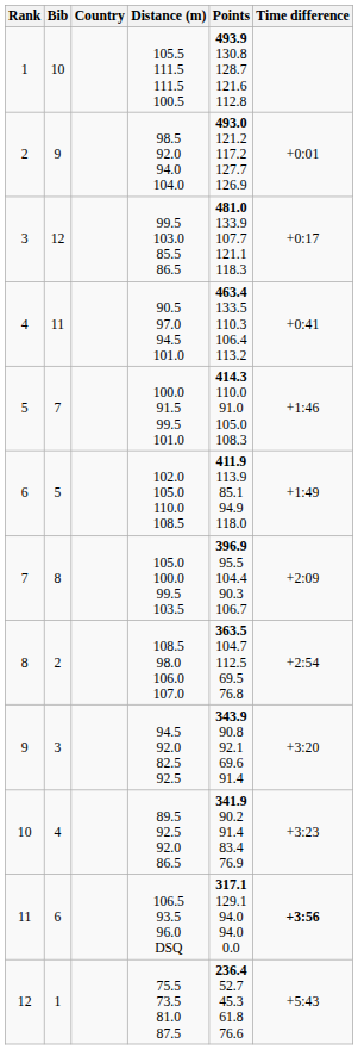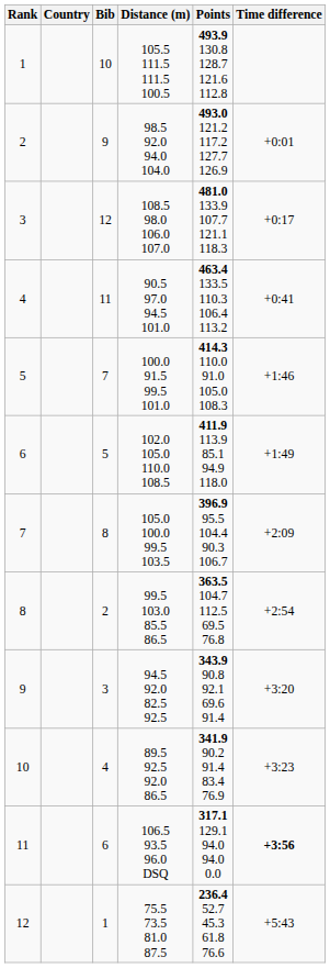columns swapped: Bib <-> Country
row 4 | Distance (m): 99.5 103.0 85.5 86.5 -> 108.5 98.0 106.0 107.0
row 9 | Distance (m): 108.5 98.0 106.0 107.0 -> 99.5 103.0 85.5 86.5
